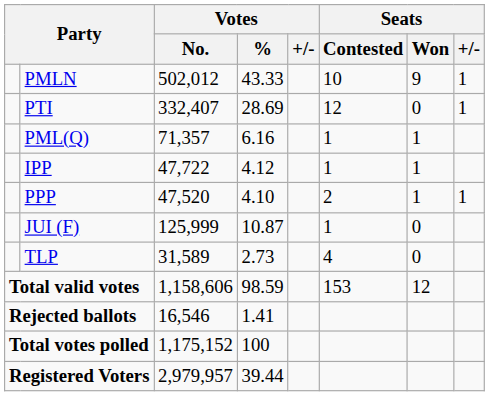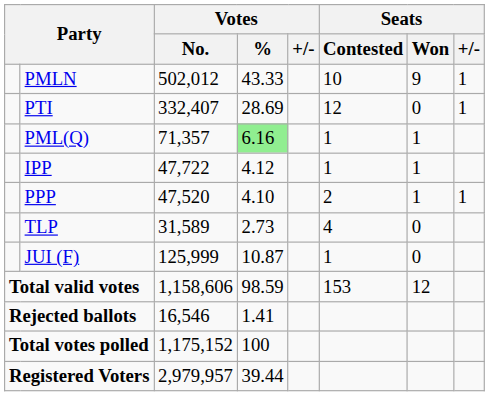PML(Q) | Votes / %: no background -> lightgreen background
rows swapped: TLP <-> JUI (F)
